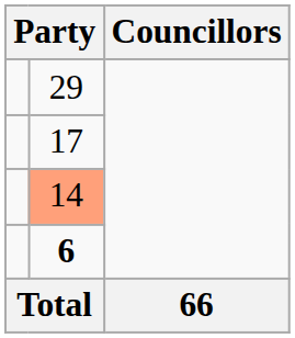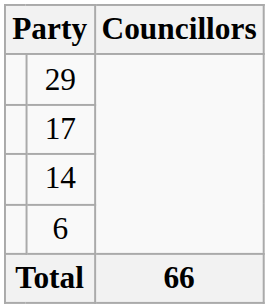14 | column 2: lightsalmon background -> no background
6 | column 2: bold -> normal
